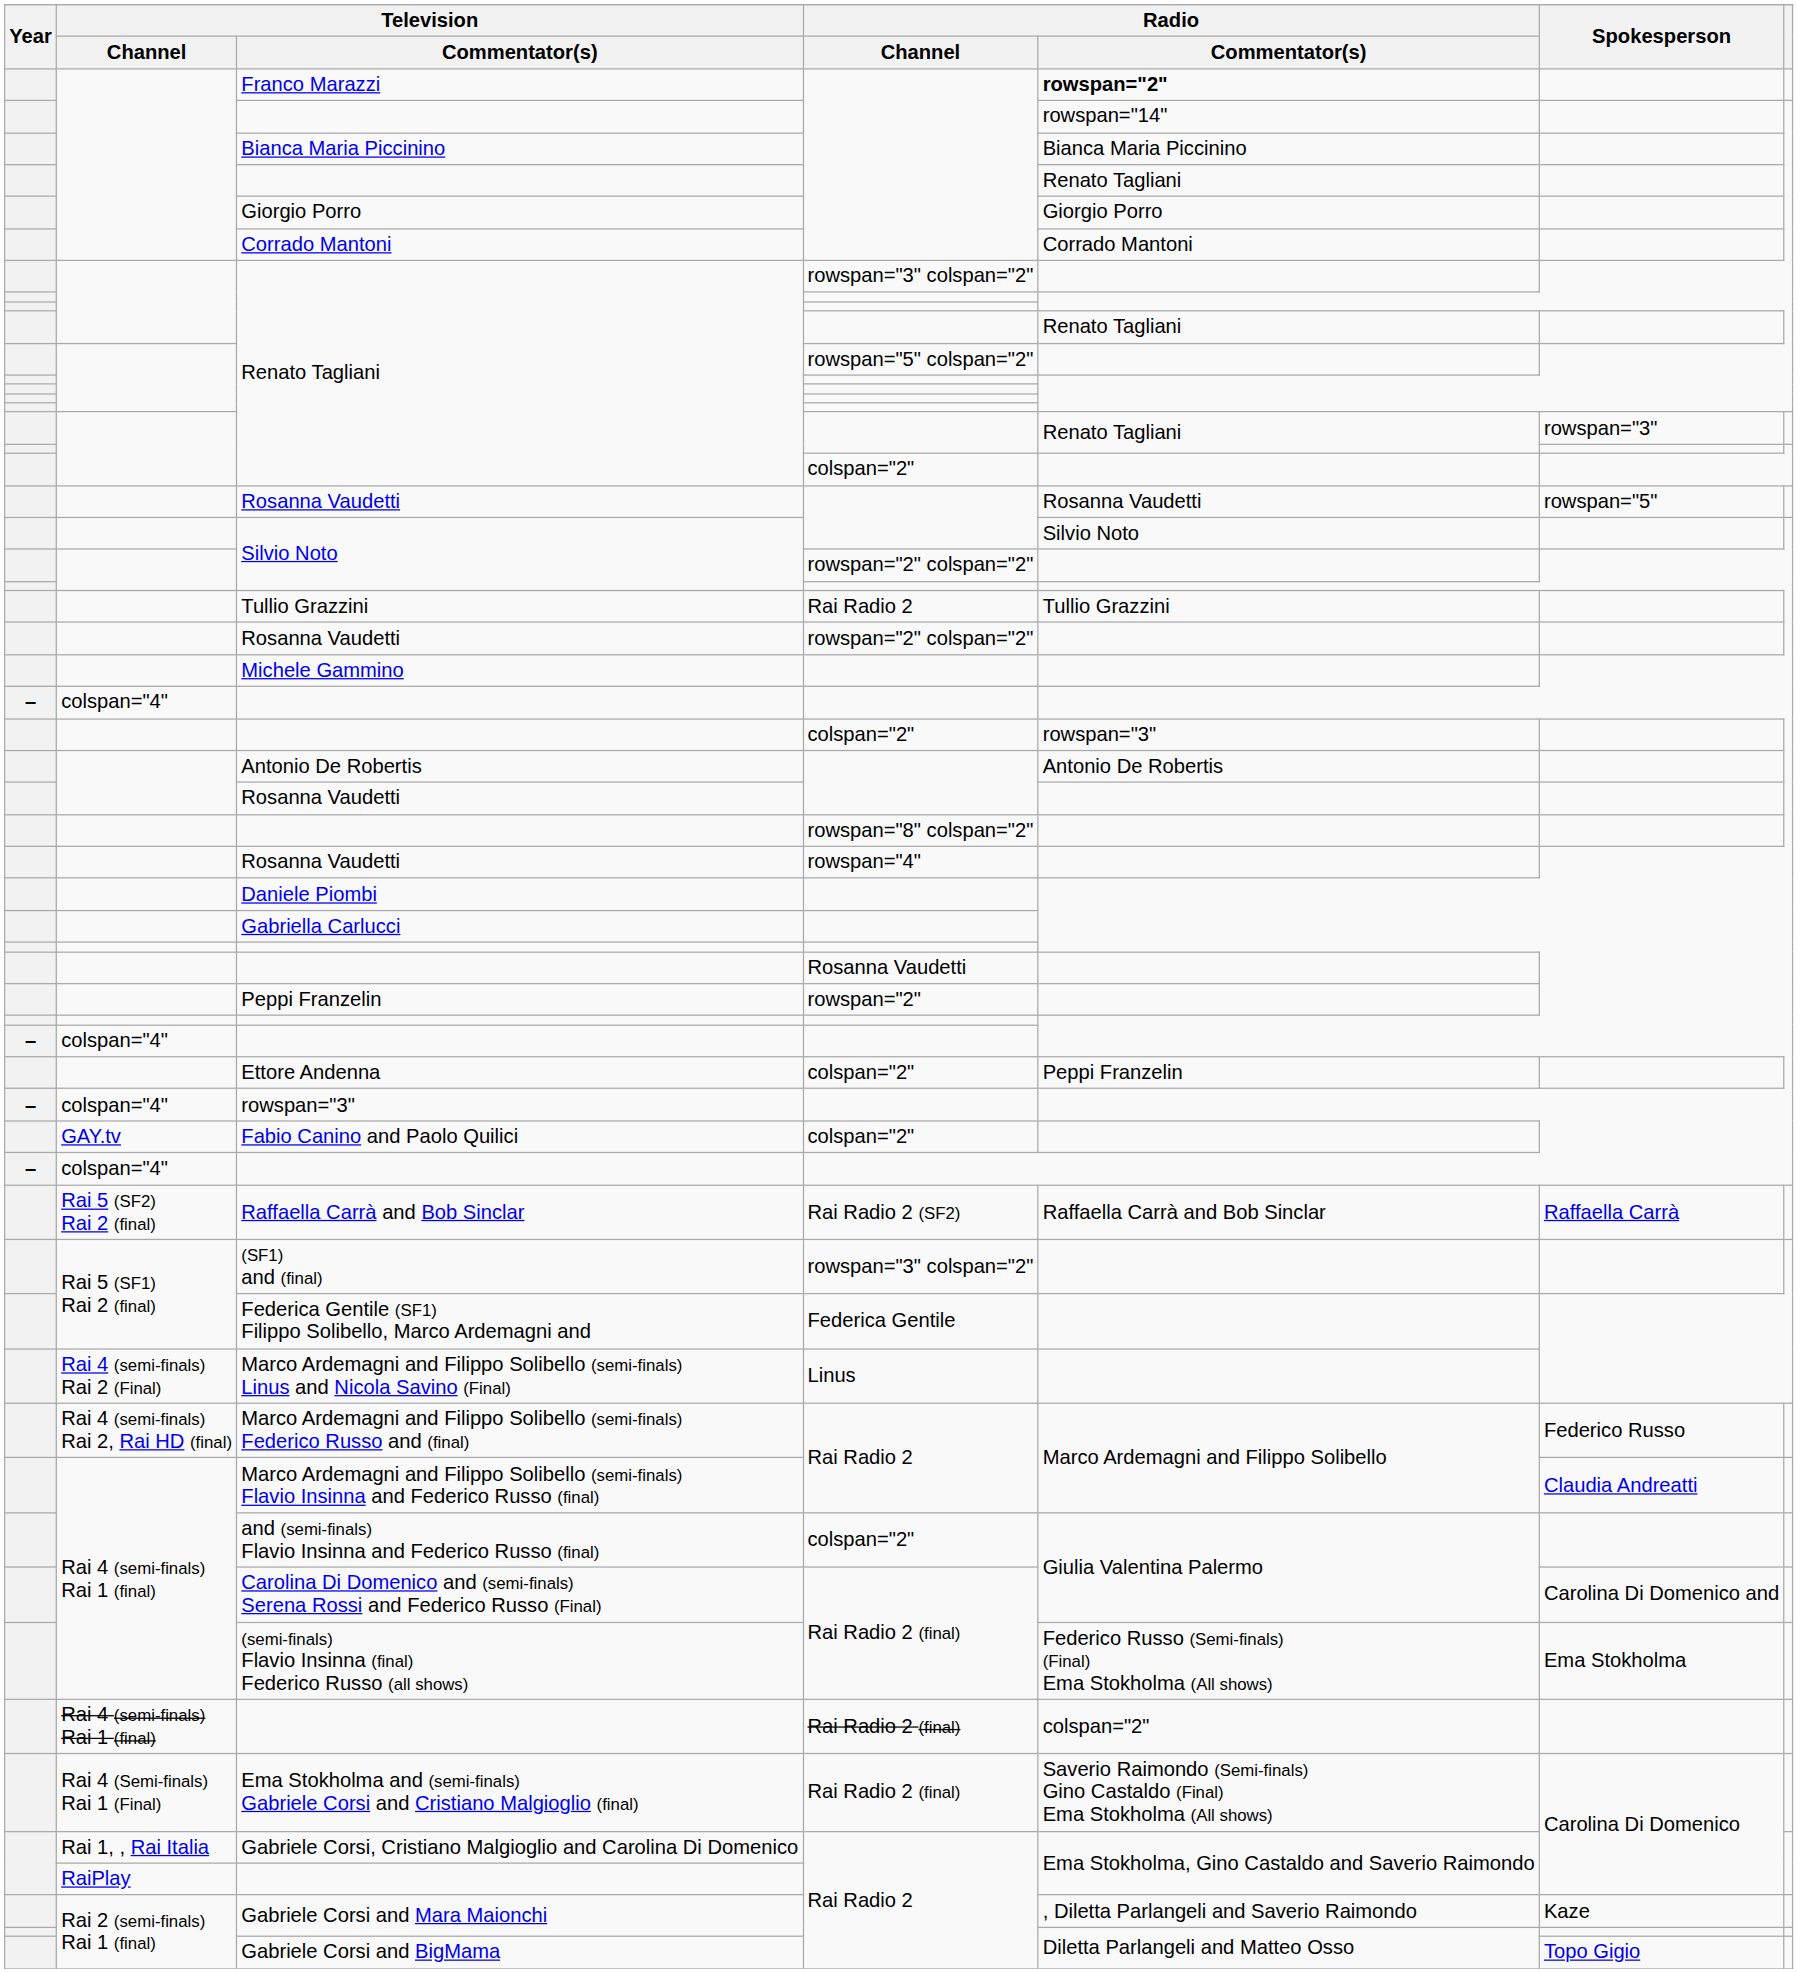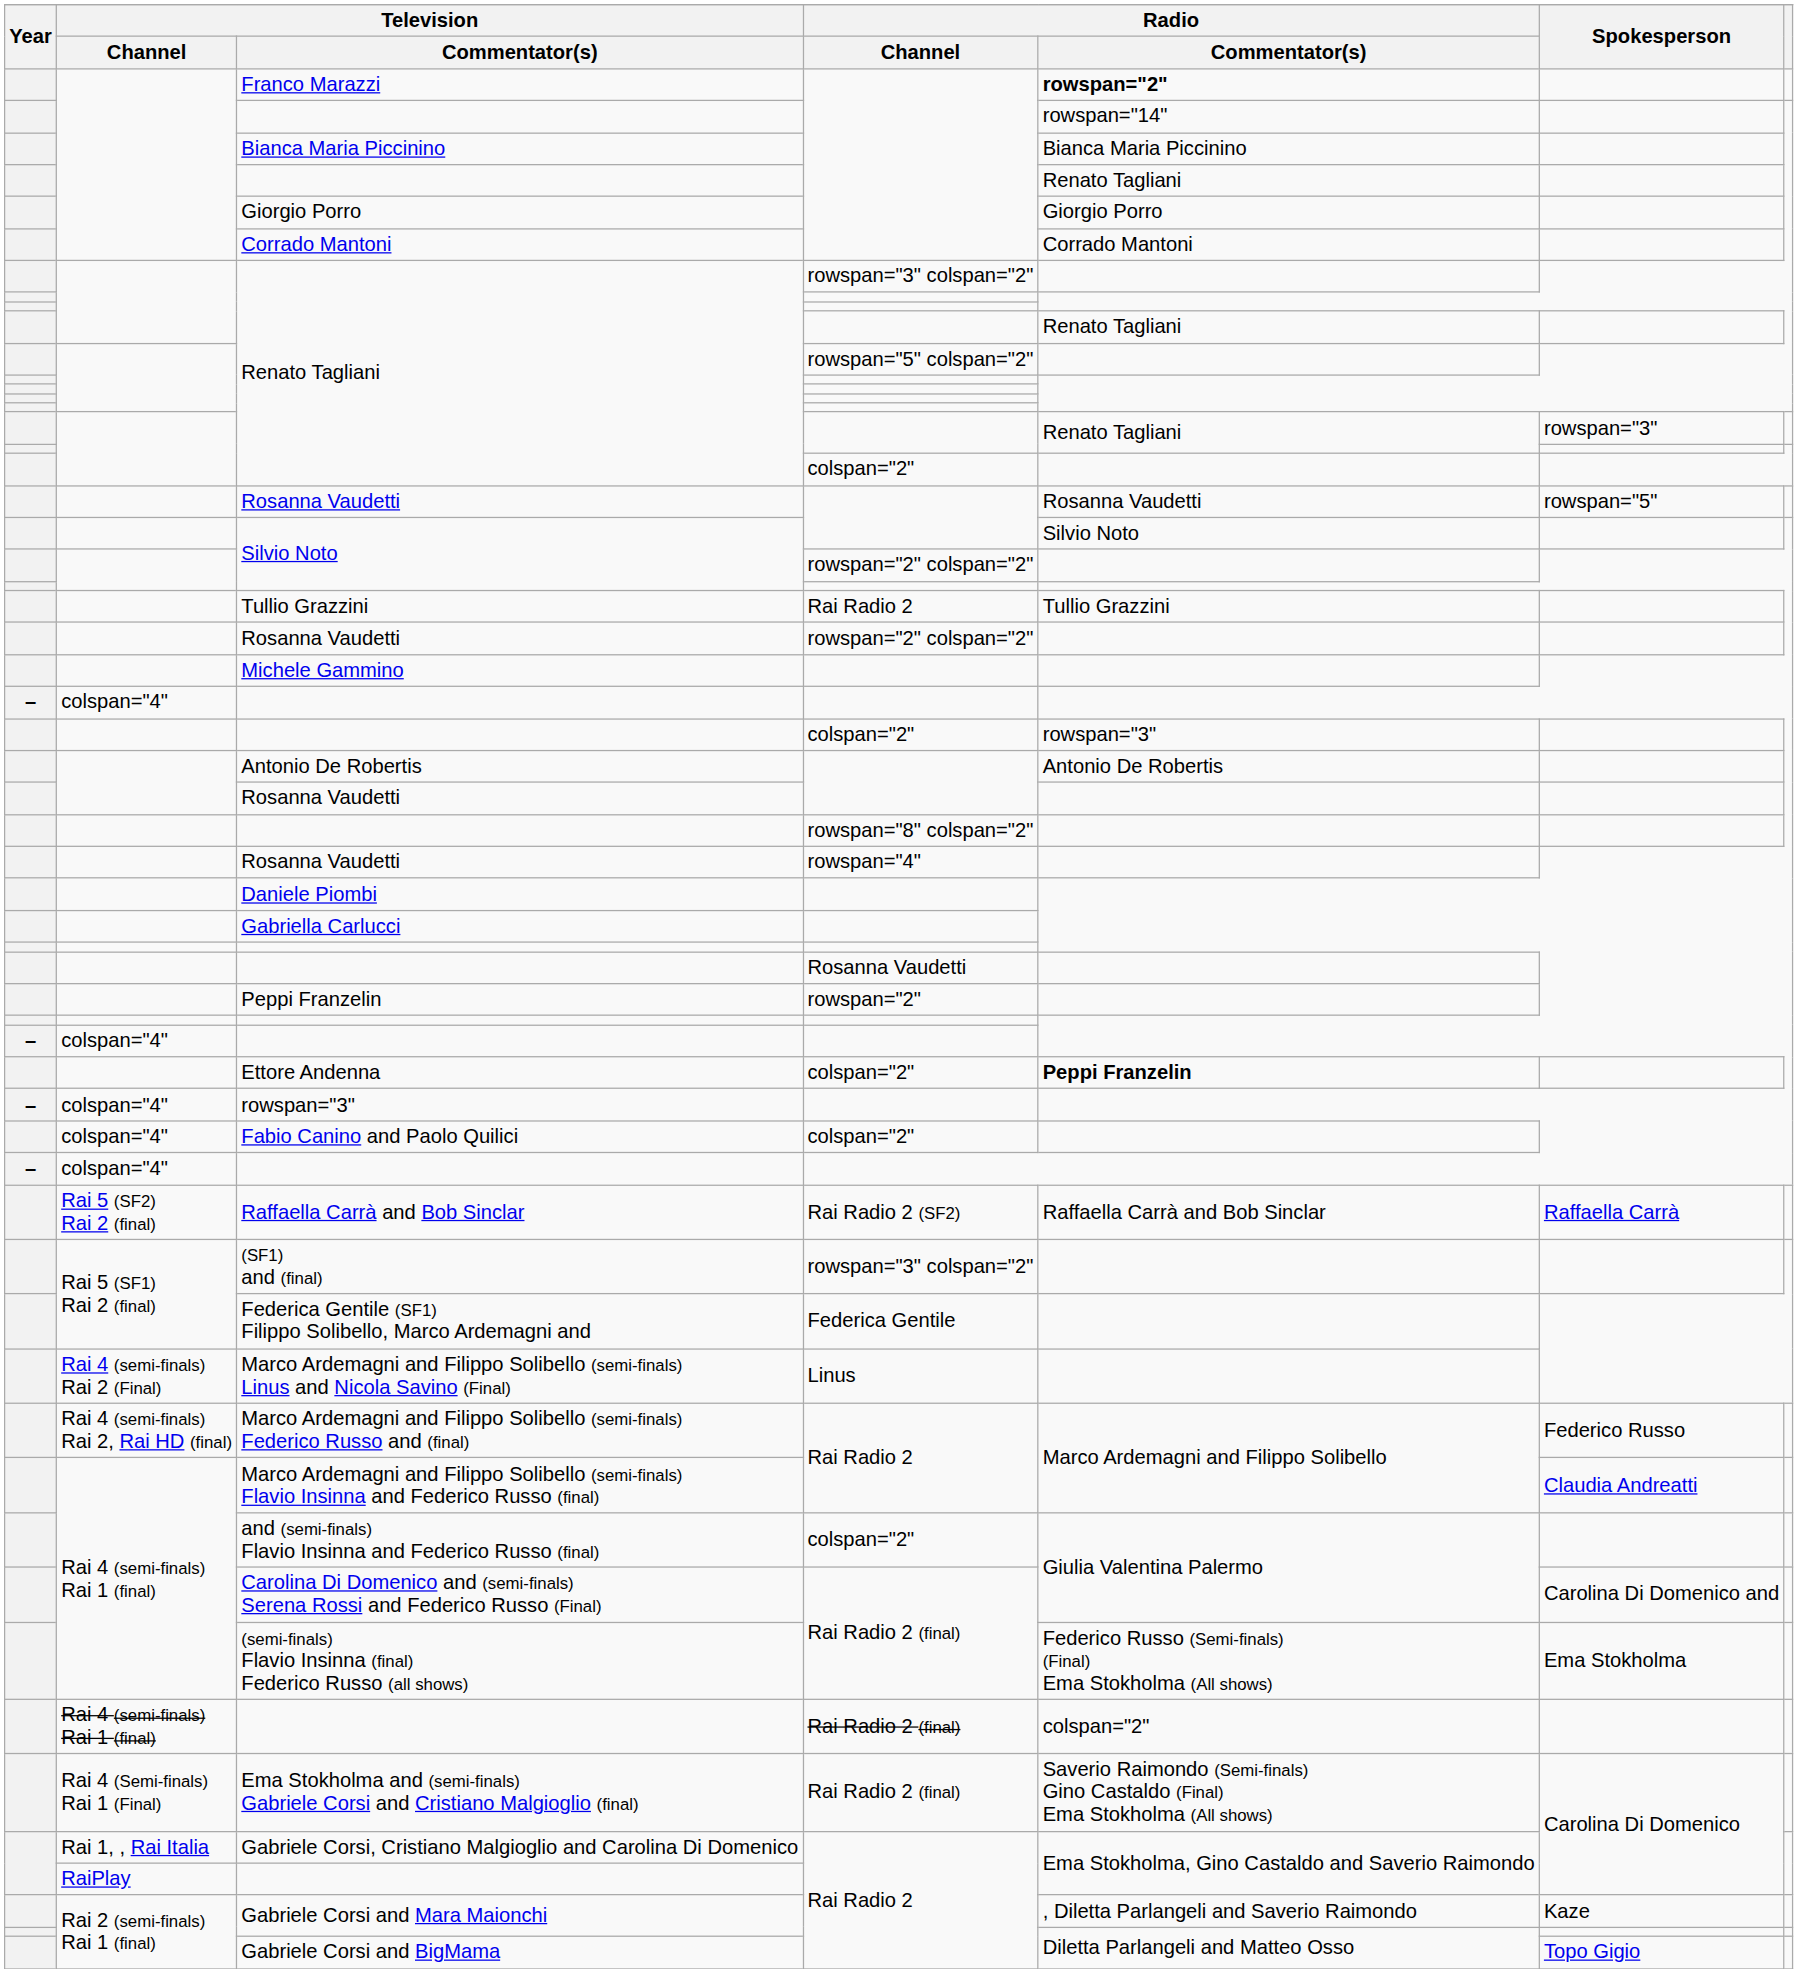Ettore Andenna | Radio / Commentator(s): normal -> bold
Fabio Canino and Paolo Quilici | Television / Channel: GAY.tv -> colspan="4"
